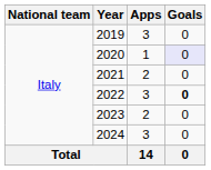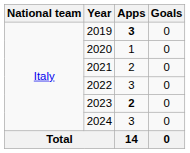2019 | Apps: normal -> bold
2020 | Goals: lavender background -> no background
2022 | Goals: bold -> normal
2023 | Apps: normal -> bold
